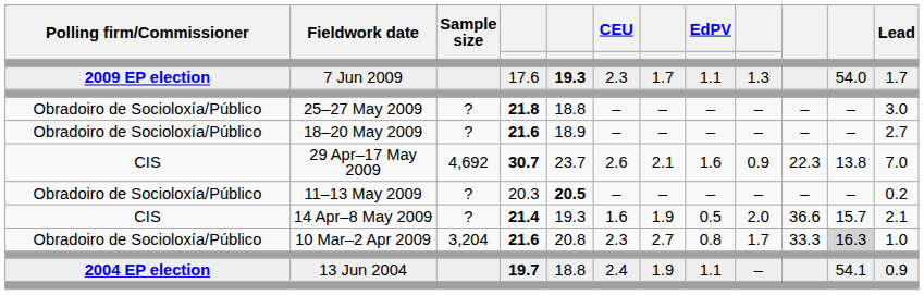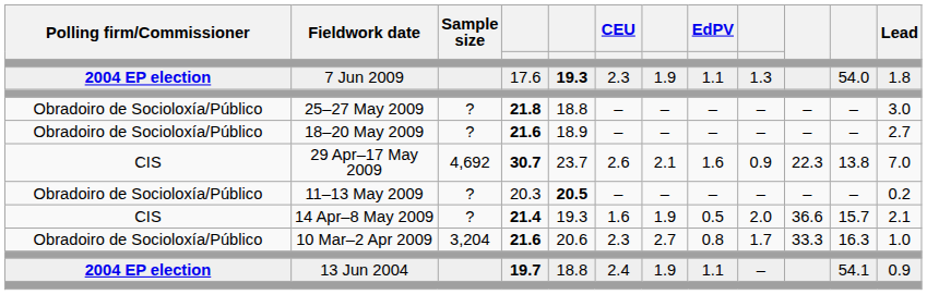7 Jun 2009 | Polling firm/Commissioner: 2009 EP election -> 2004 EP election
7 Jun 2009 | column 7: 1.7 -> 1.9
7 Jun 2009 | Lead: 1.7 -> 1.8
10 Mar–2 Apr 2009 | column 5: 20.8 -> 20.6
10 Mar–2 Apr 2009 | column 11: lightgrey background -> no background
